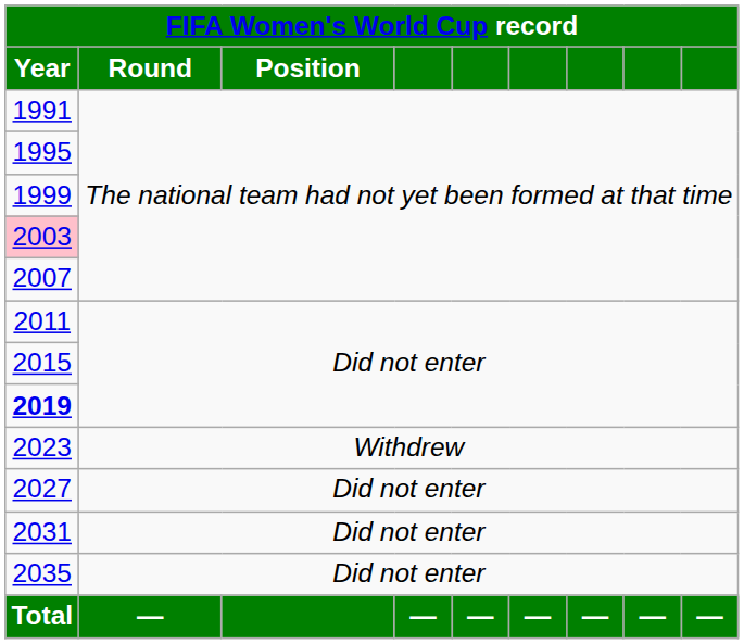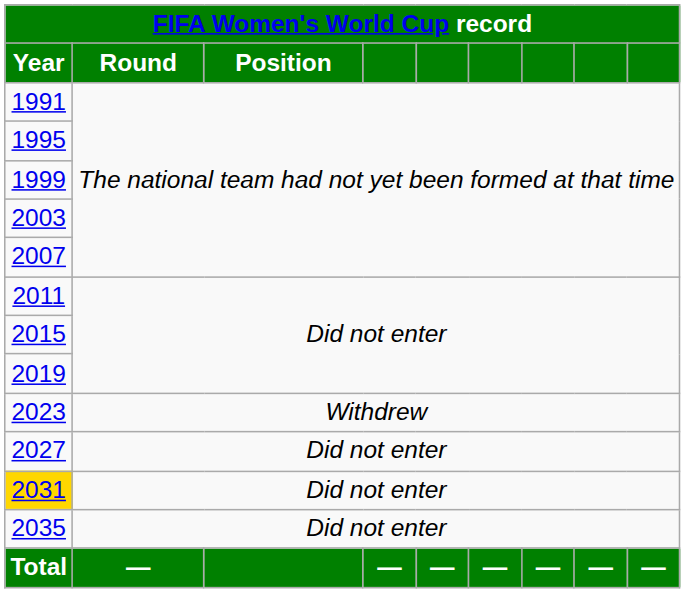2003 | Year: pink background -> no background
2019 | Year: bold -> normal
2031 | Year: no background -> gold background
